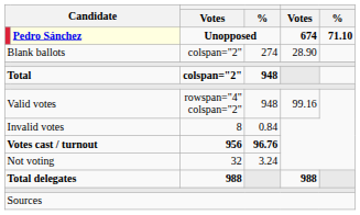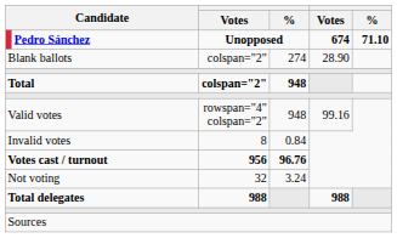Pedro Sánchez | column 2: lightyellow background -> no background
